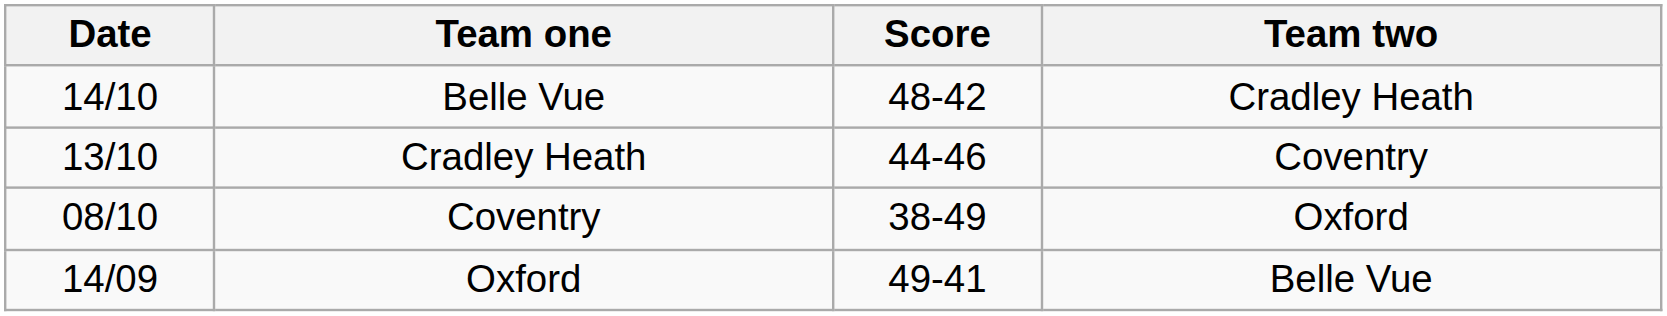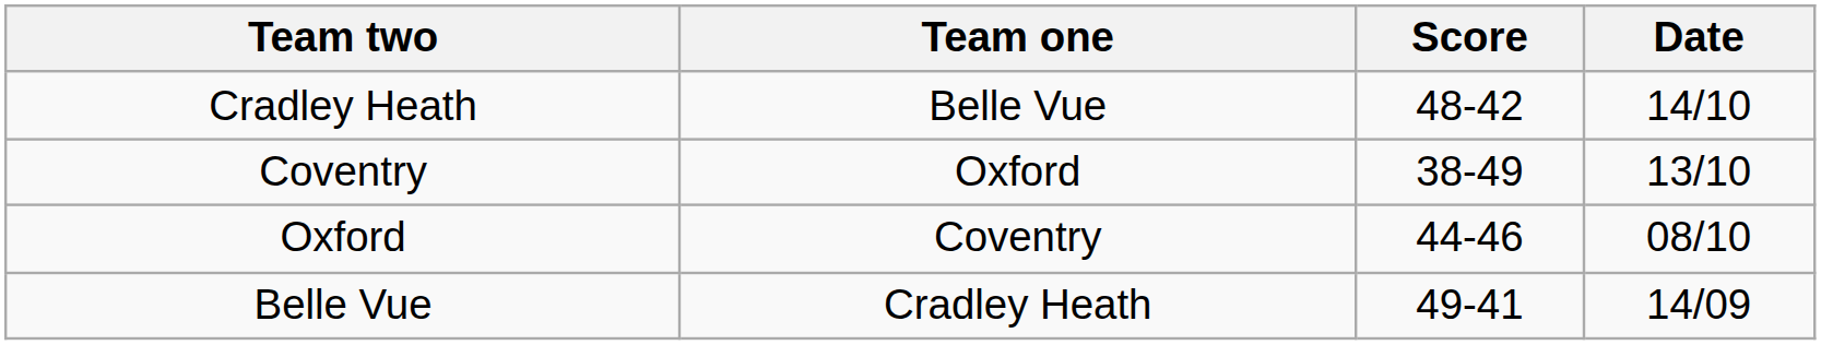columns swapped: Date <-> Team two
row 3 | Team one: Cradley Heath -> Oxford
row 3 | Score: 44-46 -> 38-49
row 4 | Score: 38-49 -> 44-46
row 5 | Team one: Oxford -> Cradley Heath
